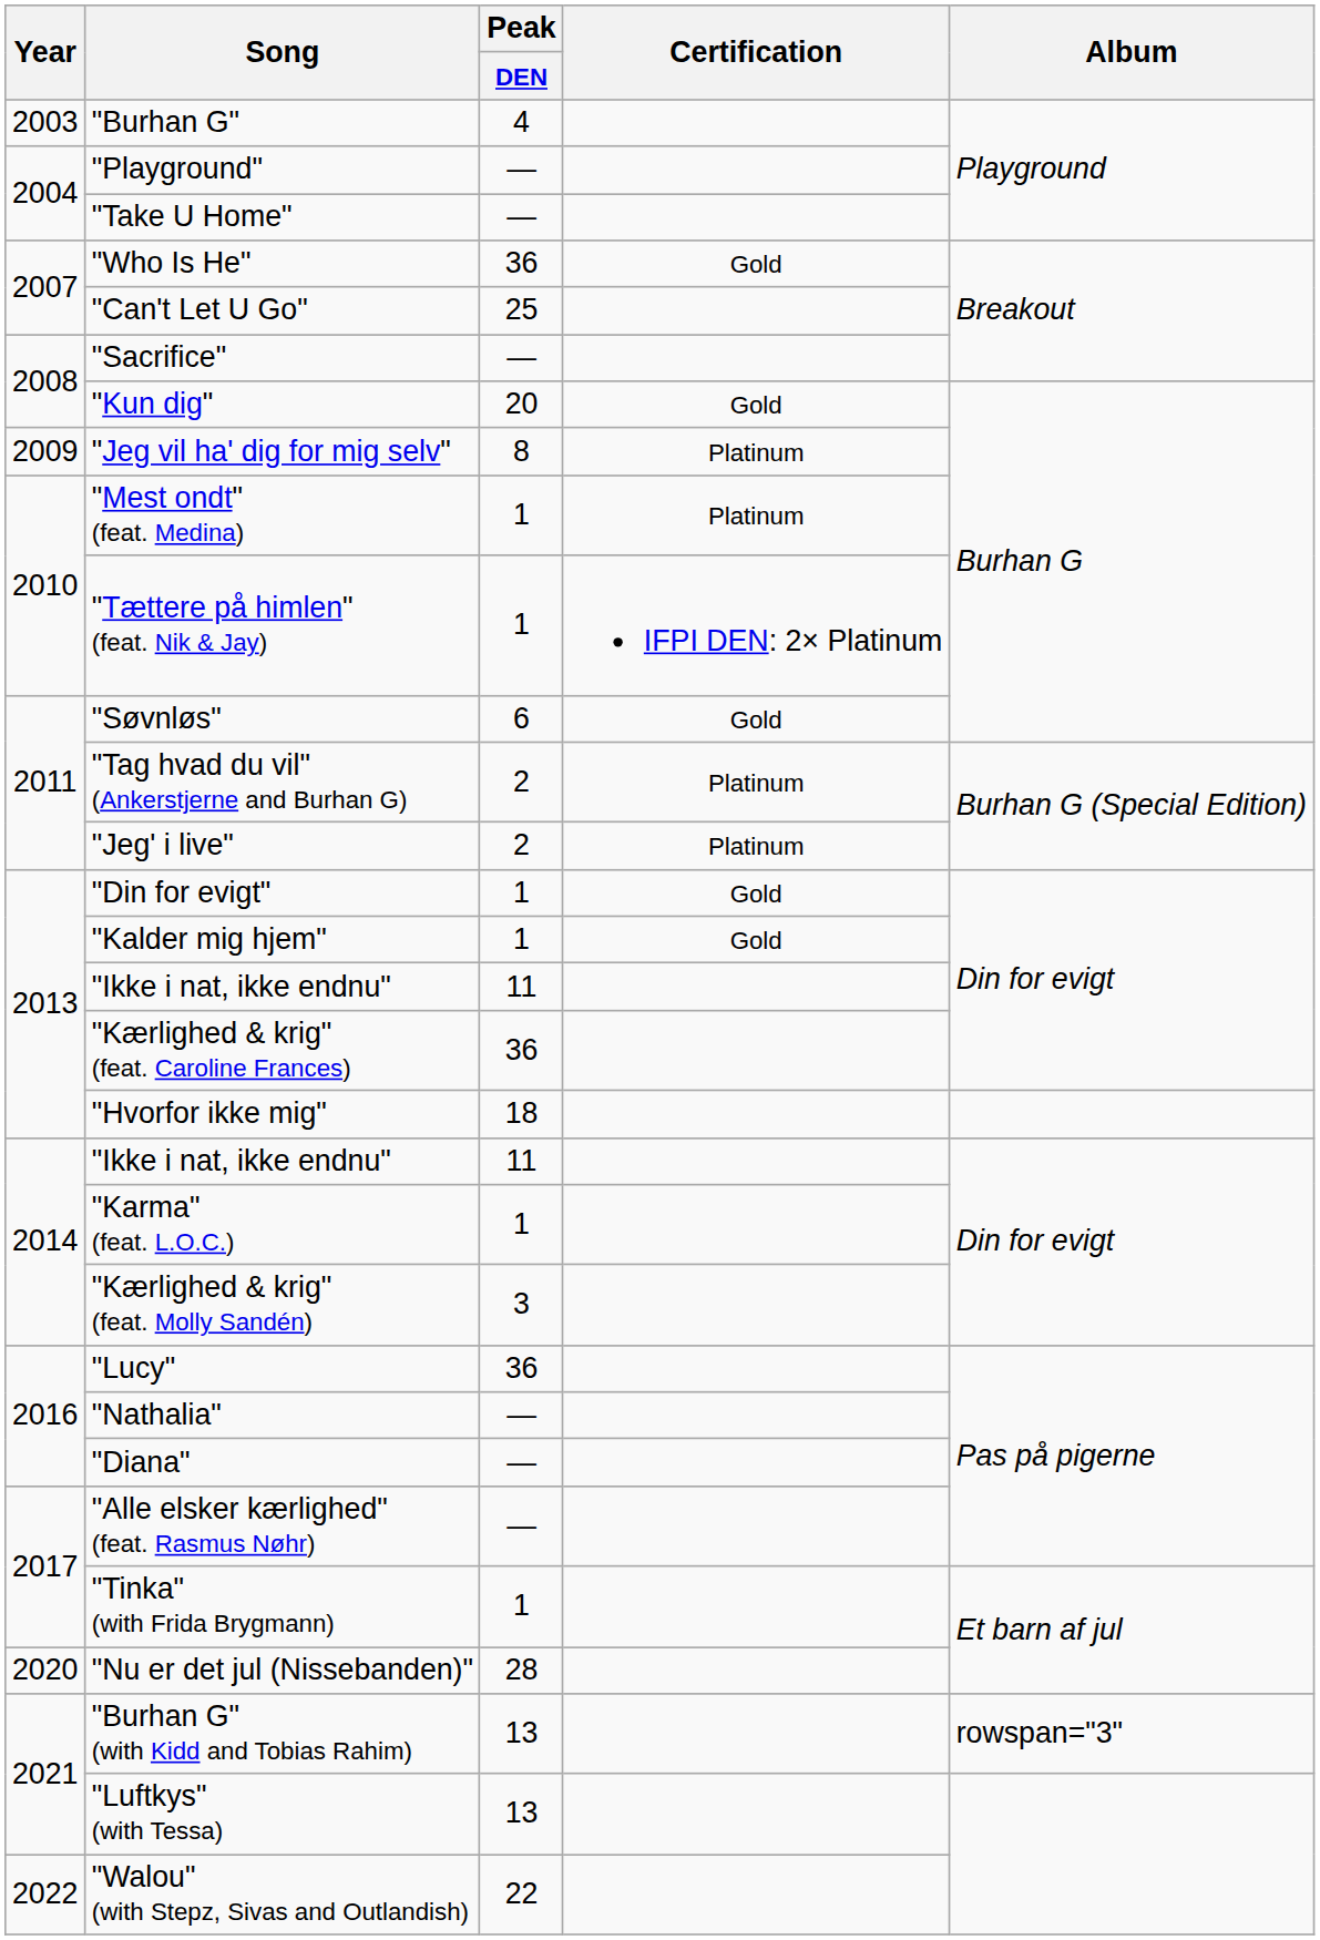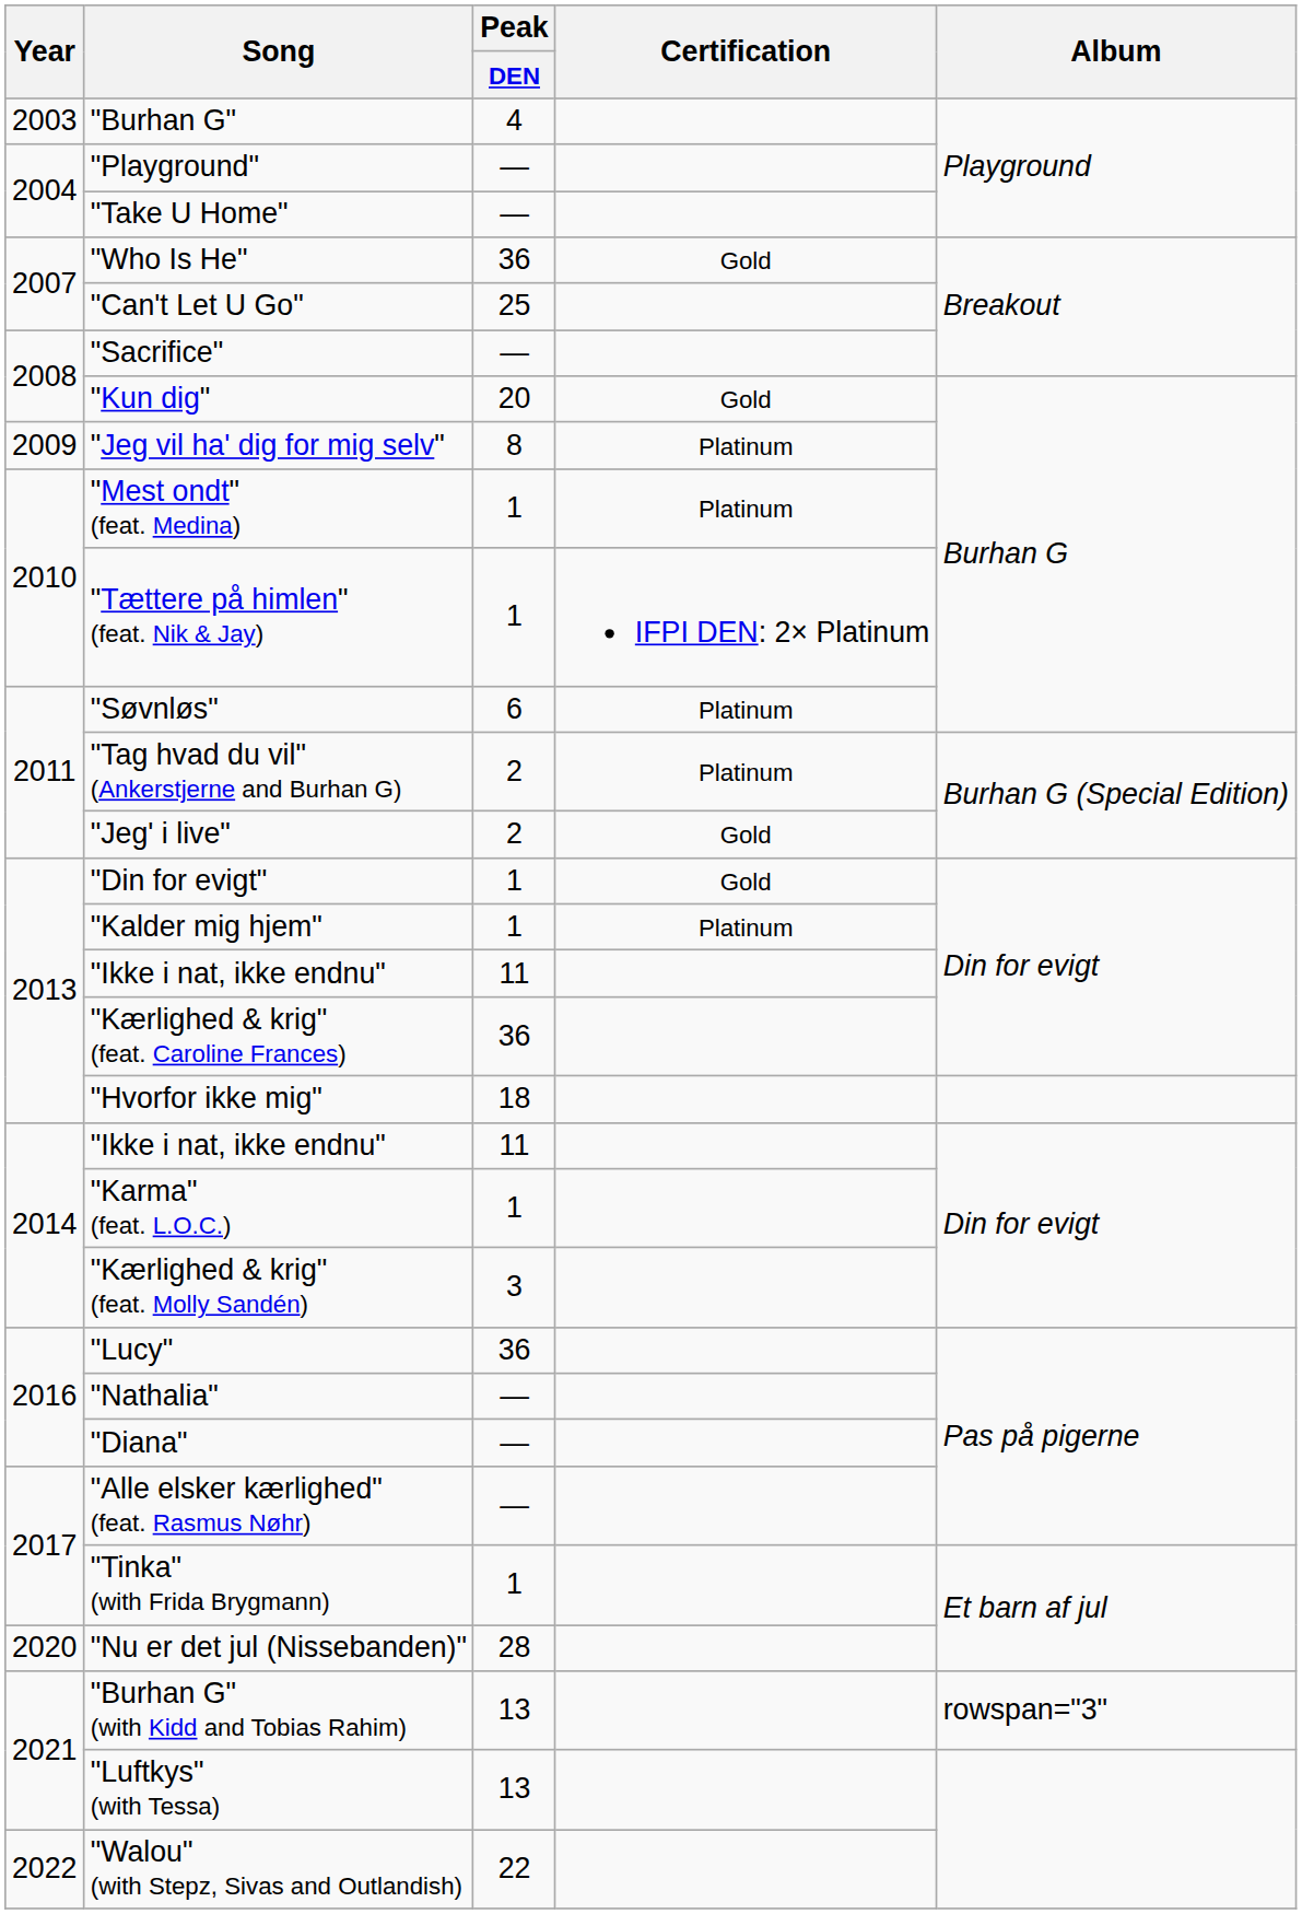"Søvnløs" | Certification: Gold -> Platinum
"Jeg' i live" | Certification: Platinum -> Gold
"Kalder mig hjem" | Certification: Gold -> Platinum
